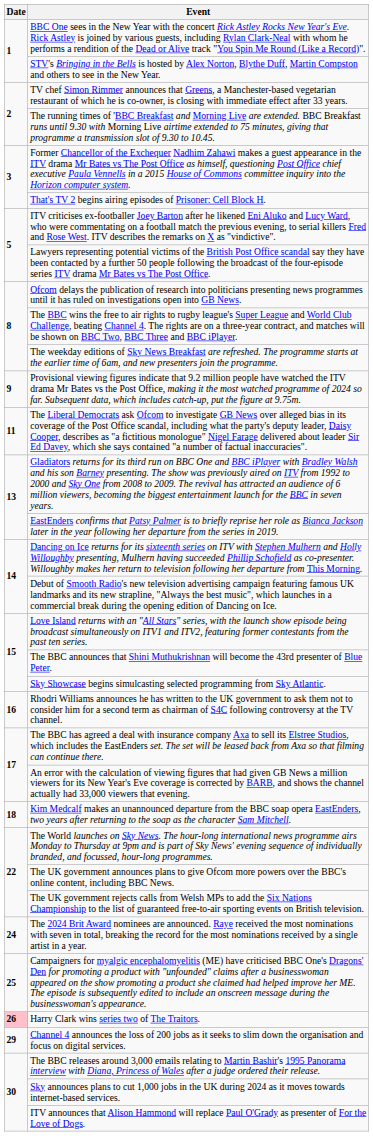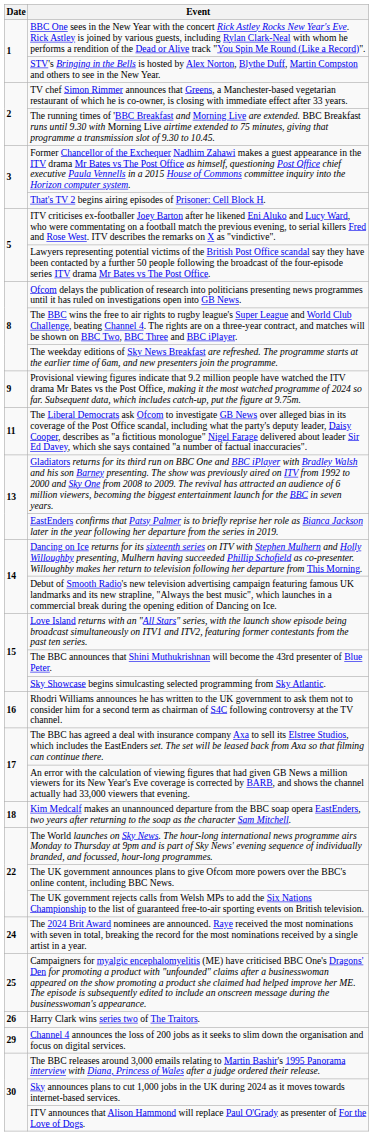Harry Clark wins series two of The Traitors. | Date: pink background -> no background
